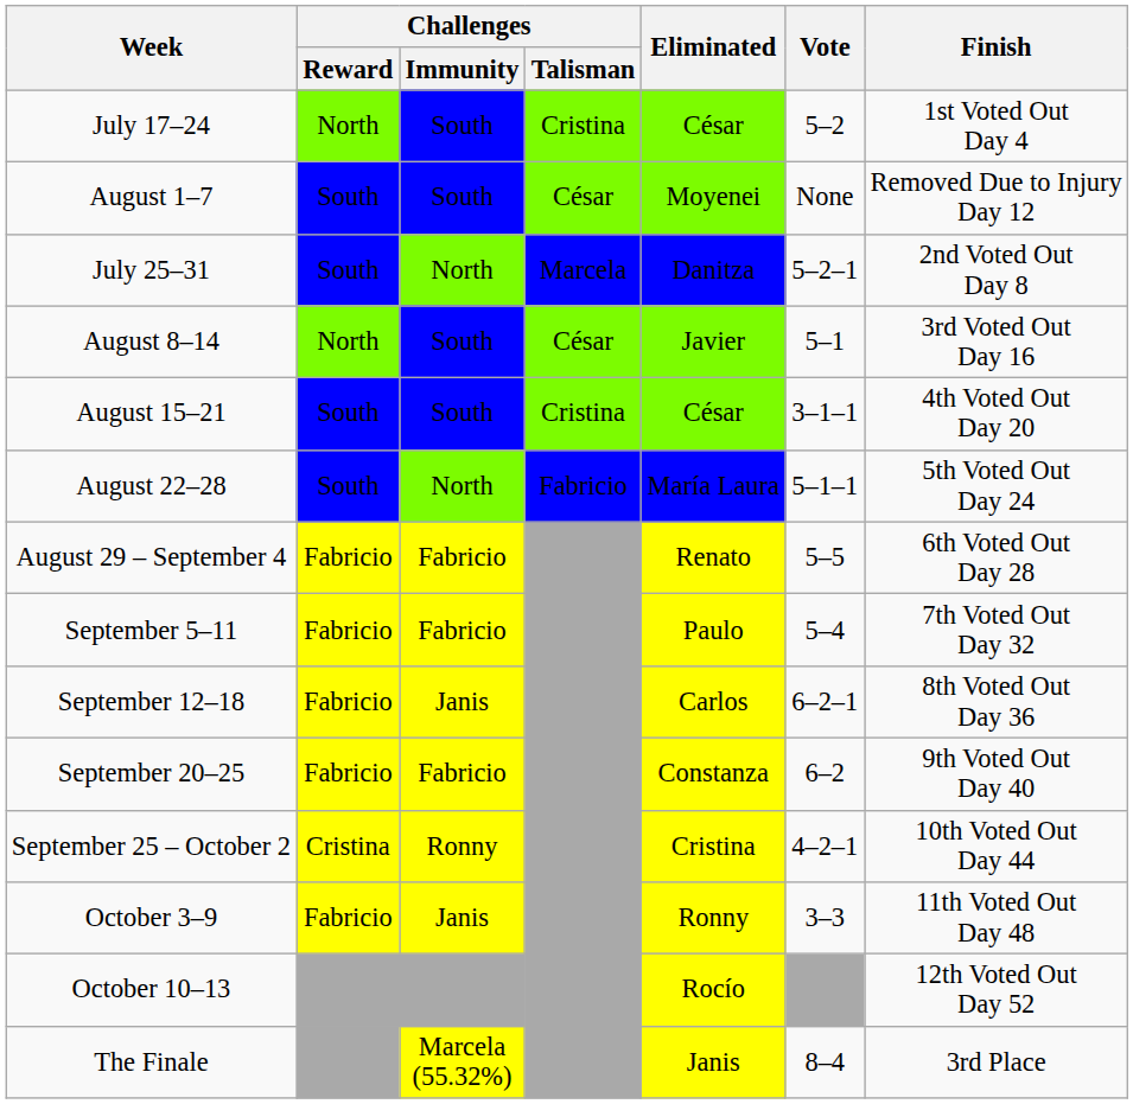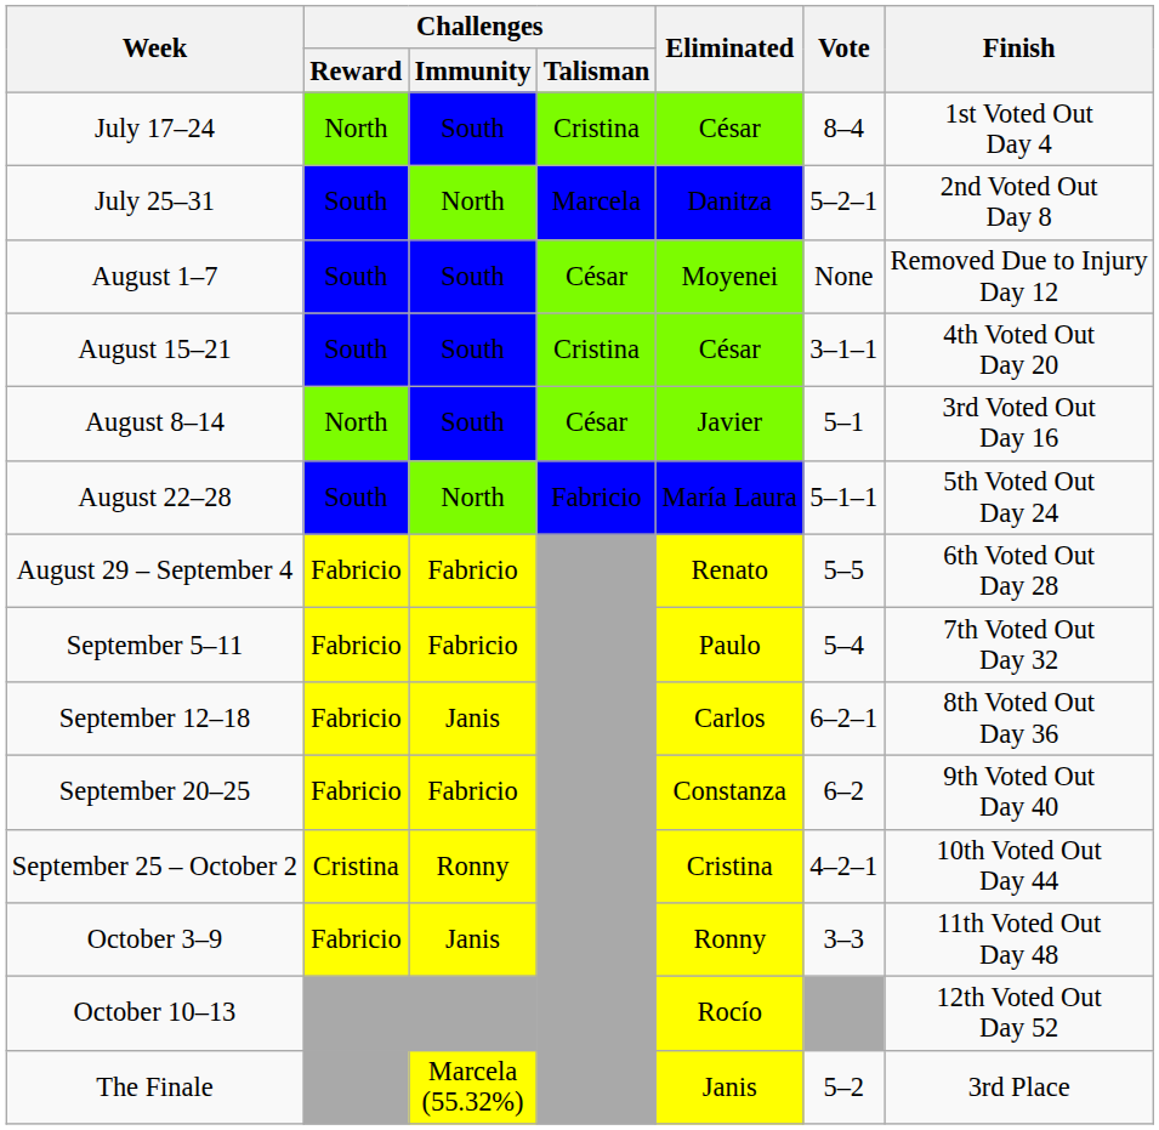July 17–24 | Vote: 5–2 -> 8–4
rows swapped: July 25–31 <-> August 1–7
rows swapped: August 8–14 <-> August 15–21
The Finale | Vote: 8–4 -> 5–2
